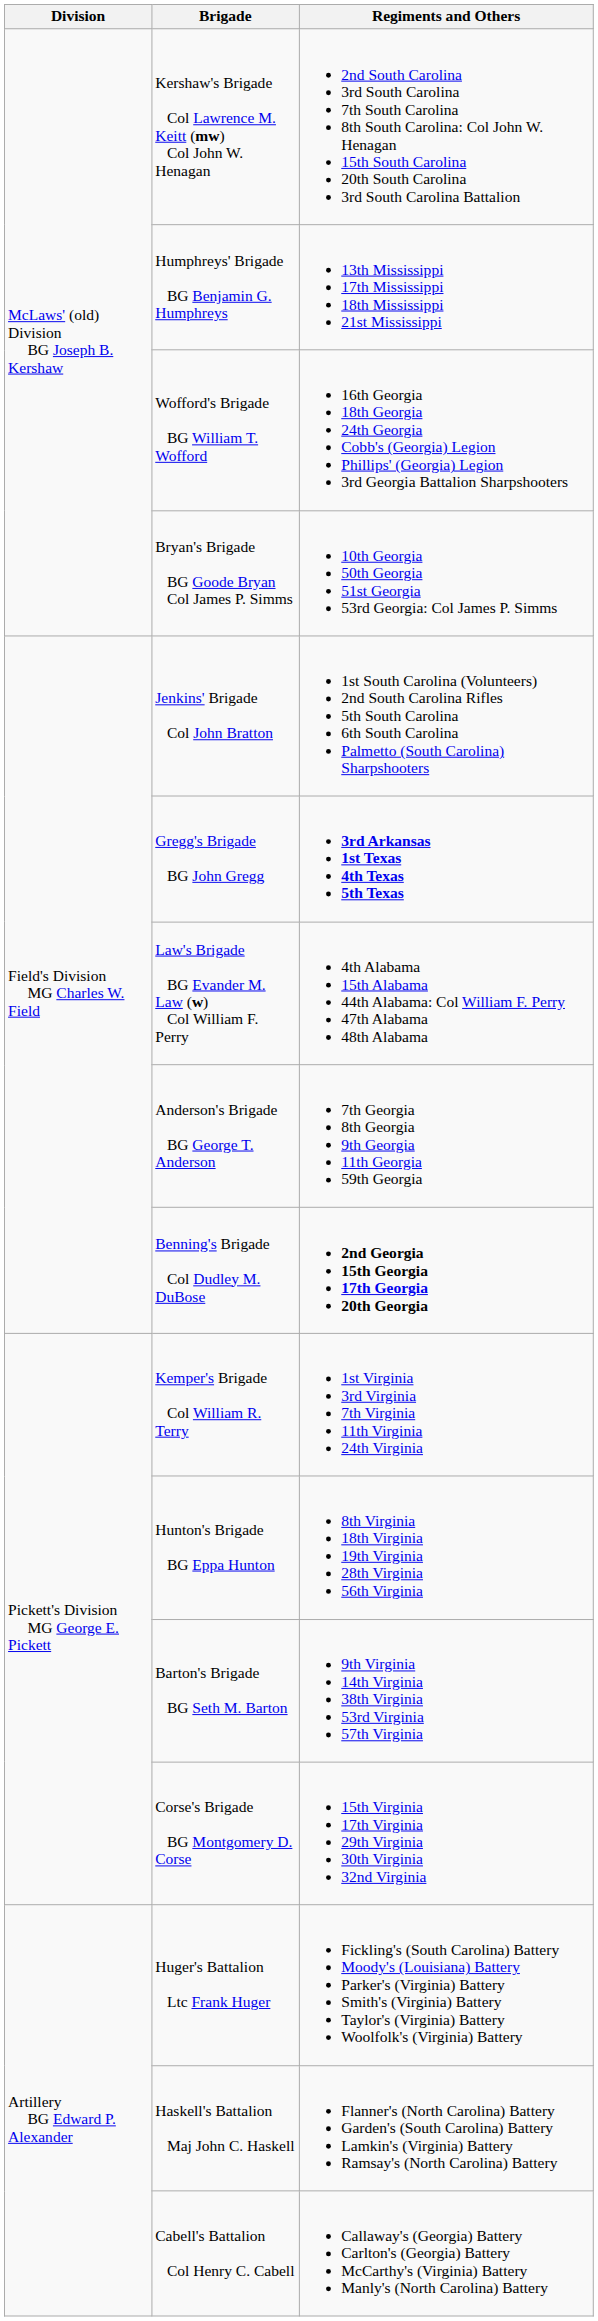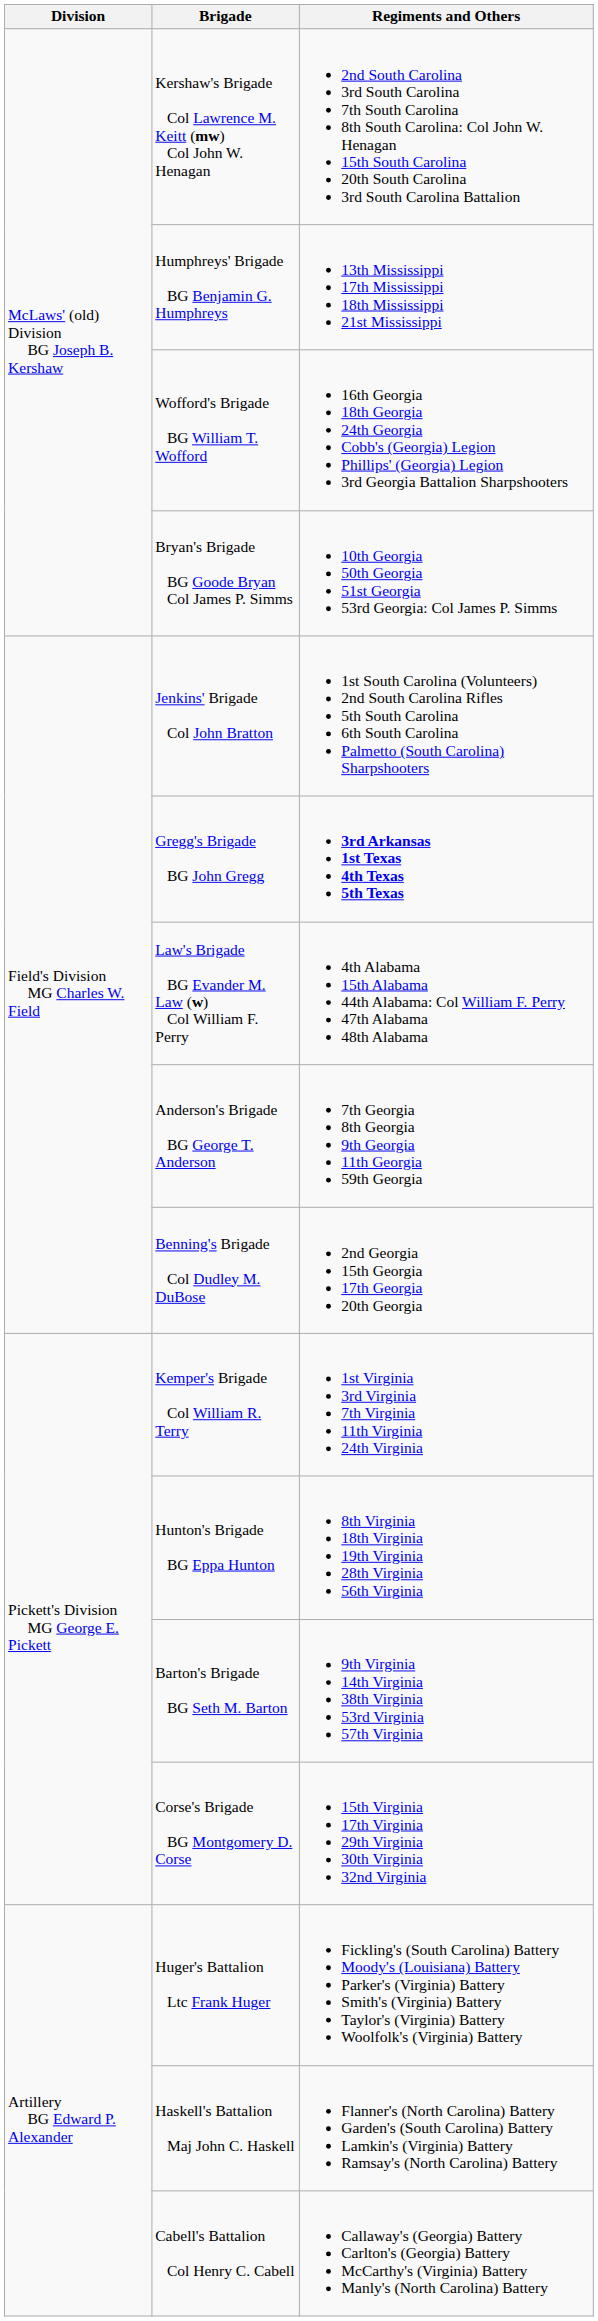Benning's Brigade Col Dudley M. DuBose | Regiments and Others: bold -> normal
